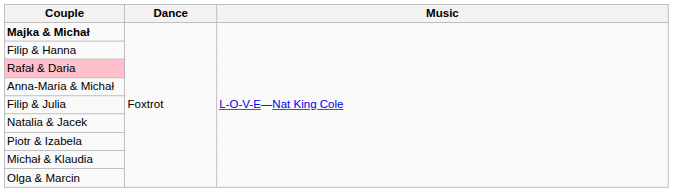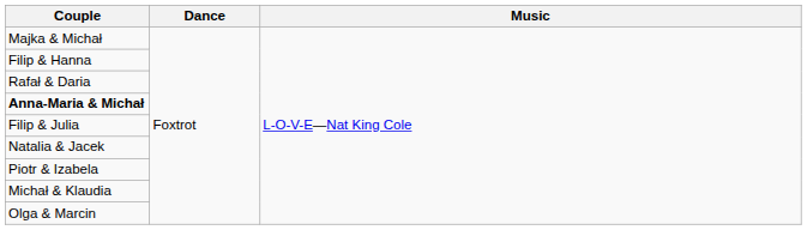Majka & Michał | Couple: bold -> normal
Rafał & Daria | Couple: pink background -> no background
Anna-Maria & Michał | Couple: normal -> bold
